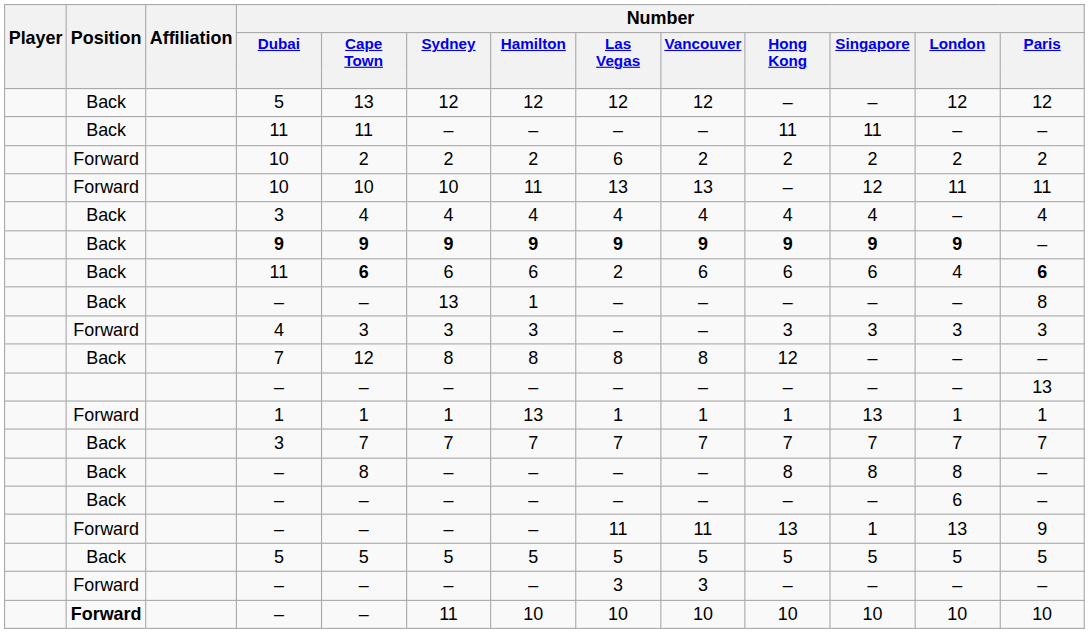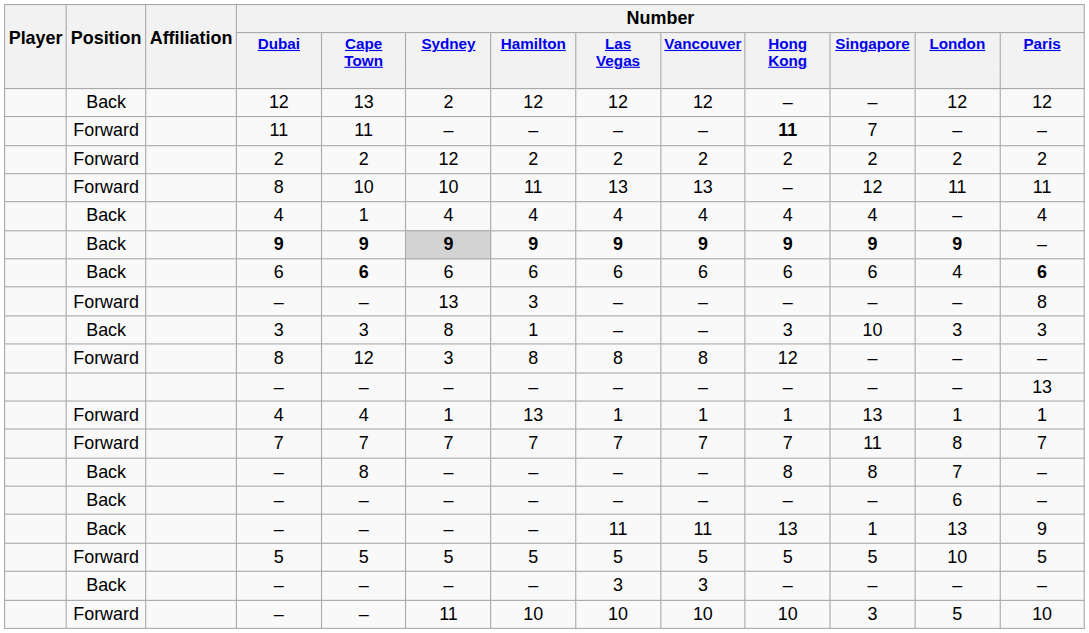row 4 | Number / Dubai: 5 -> 12
row 4 | Number / Sydney: 12 -> 2
row 5 | Position: Back -> Forward
row 5 | Number / Hong Kong: normal -> bold
row 5 | Number / Singapore: 11 -> 7
row 6 | Number / Dubai: 10 -> 2
row 6 | Number / Sydney: 2 -> 12
row 6 | Number / Las Vegas: 6 -> 2
row 7 | Number / Dubai: 10 -> 8
row 8 | Number / Dubai: 3 -> 4
row 8 | Number / Cape Town: 4 -> 1
row 9 | Number / Sydney: no background -> lightgrey background
row 10 | Number / Dubai: 11 -> 6
row 10 | Number / Las Vegas: 2 -> 6
row 11 | Position: Back -> Forward
row 11 | Number / Hamilton: 1 -> 3
row 12 | Position: Forward -> Back
row 12 | Number / Dubai: 4 -> 3
row 12 | Number / Sydney: 3 -> 8
row 12 | Number / Hamilton: 3 -> 1
row 12 | Number / Singapore: 3 -> 10
row 13 | Position: Back -> Forward
row 13 | Number / Dubai: 7 -> 8
row 13 | Number / Sydney: 8 -> 3
row 15 | Number / Dubai: 1 -> 4
row 15 | Number / Cape Town: 1 -> 4
row 16 | Position: Back -> Forward
row 16 | Number / Dubai: 3 -> 7
row 16 | Number / Singapore: 7 -> 11
row 16 | Number / London: 7 -> 8
row 17 | Number / London: 8 -> 7
row 19 | Position: Forward -> Back
row 20 | Position: Back -> Forward
row 20 | Number / London: 5 -> 10
row 21 | Position: Forward -> Back
row 22 | Position: bold -> normal
row 22 | Number / Singapore: 10 -> 3
row 22 | Number / London: 10 -> 5
